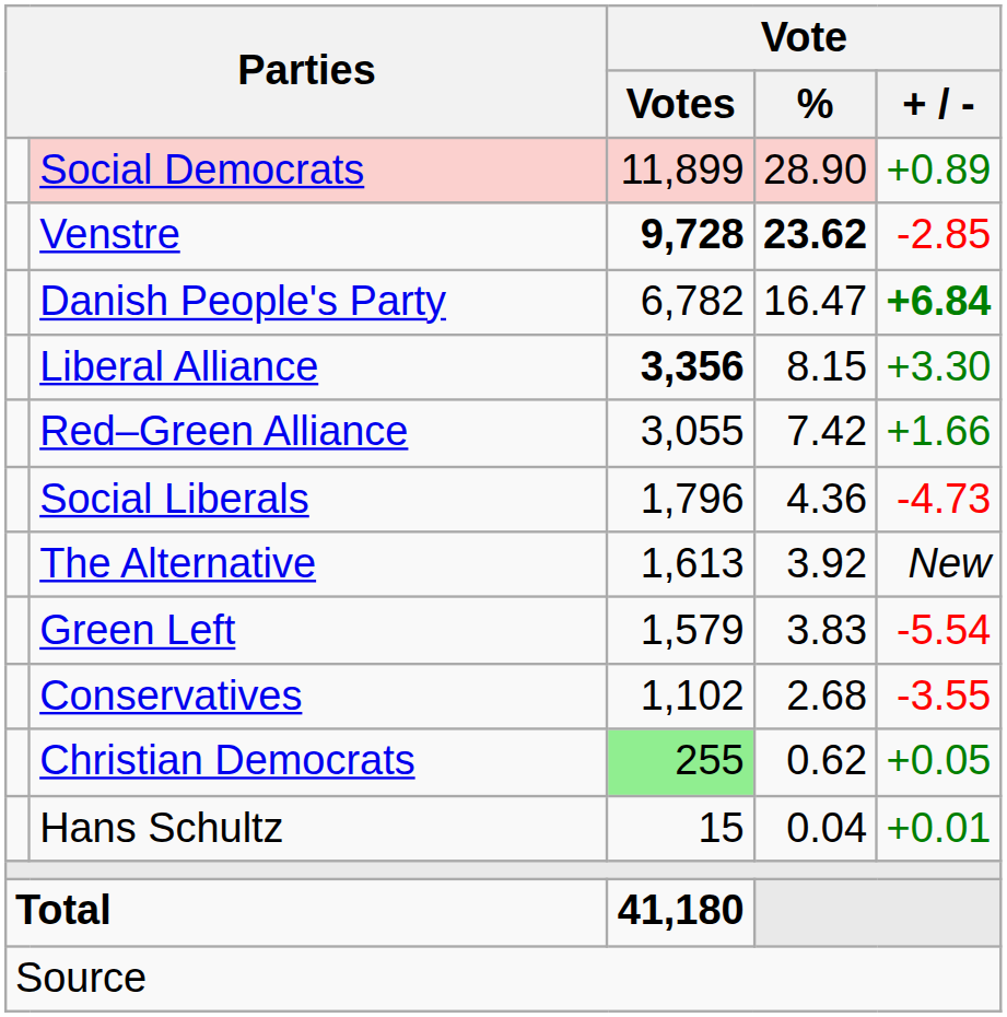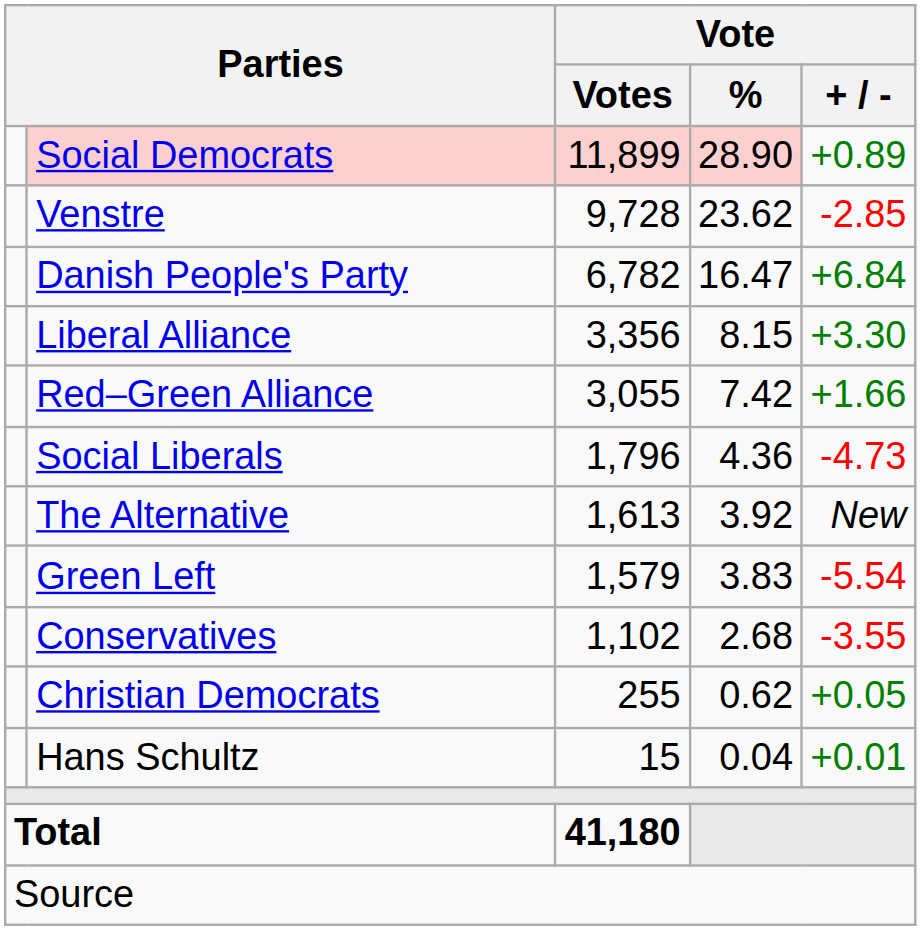Venstre | Vote / Votes: bold -> normal
Venstre | Vote / %: bold -> normal
Danish People's Party | Vote / + / -: bold -> normal
Liberal Alliance | Vote / Votes: bold -> normal
Christian Democrats | Vote / Votes: lightgreen background -> no background
